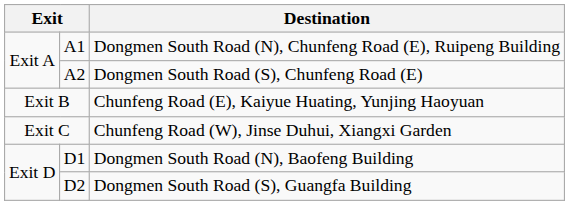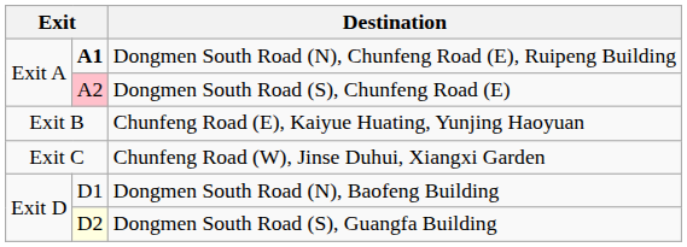Dongmen South Road (N), Chunfeng Road (E), Ruipeng Building | column 2: normal -> bold
Dongmen South Road (S), Chunfeng Road (E) | column 2: no background -> pink background
Dongmen South Road (S), Guangfa Building | column 2: no background -> lightyellow background
